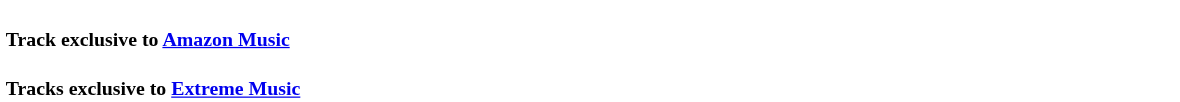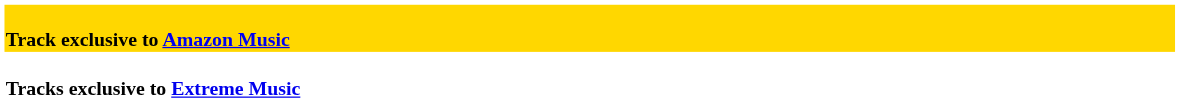row 1 | column 1: no background -> gold background
